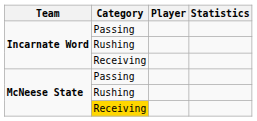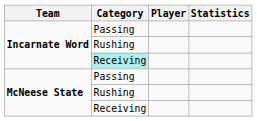Incarnate Word / Receiving | Category: no background -> paleturquoise background
McNeese State / Receiving | Category: gold background -> no background
